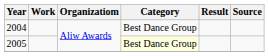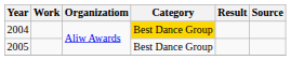2004 | Category: no background -> gold background
2005 | Category: lightyellow background -> no background
